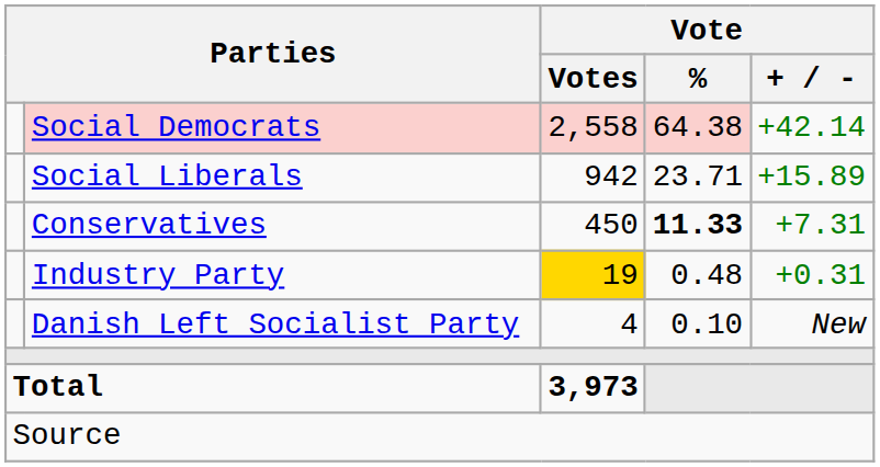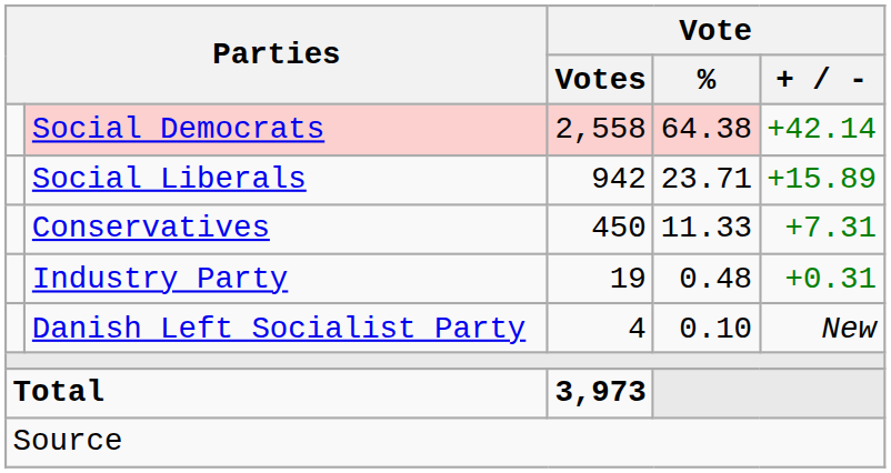Conservatives | Vote / %: bold -> normal
Industry Party | Vote / Votes: gold background -> no background
